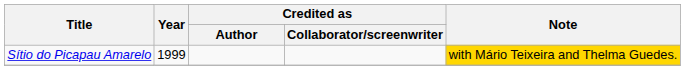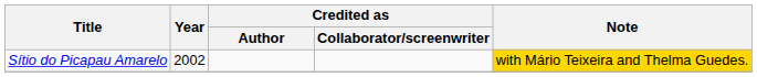Sítio do Picapau Amarelo | Year: 1999 -> 2002
